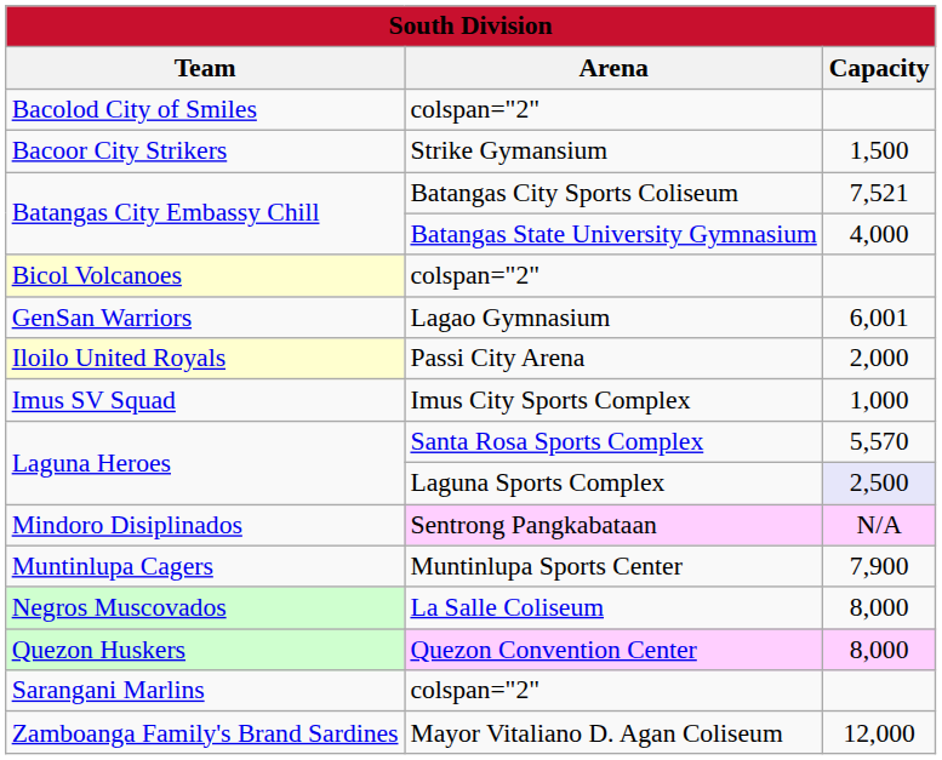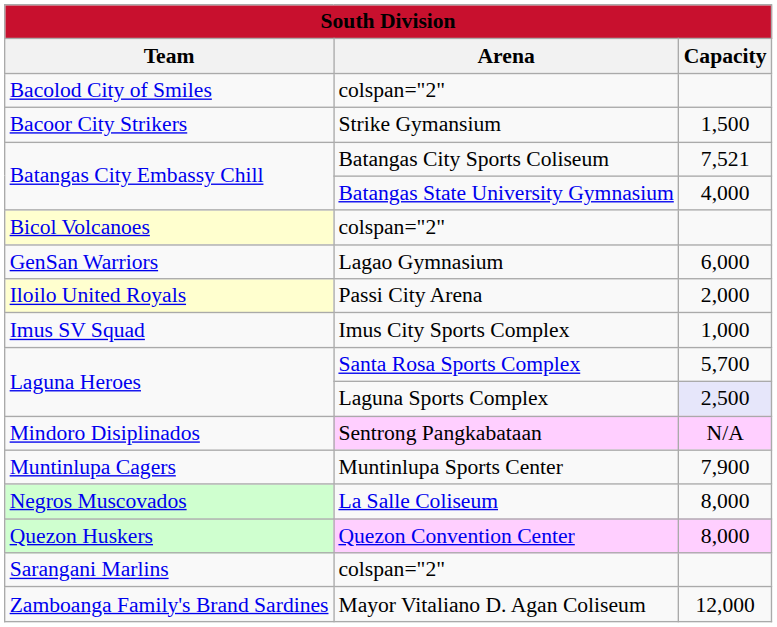GenSan Warriors | Capacity: 6,001 -> 6,000
Laguna Heroes / Santa Rosa Sports Complex | Capacity: 5,570 -> 5,700
